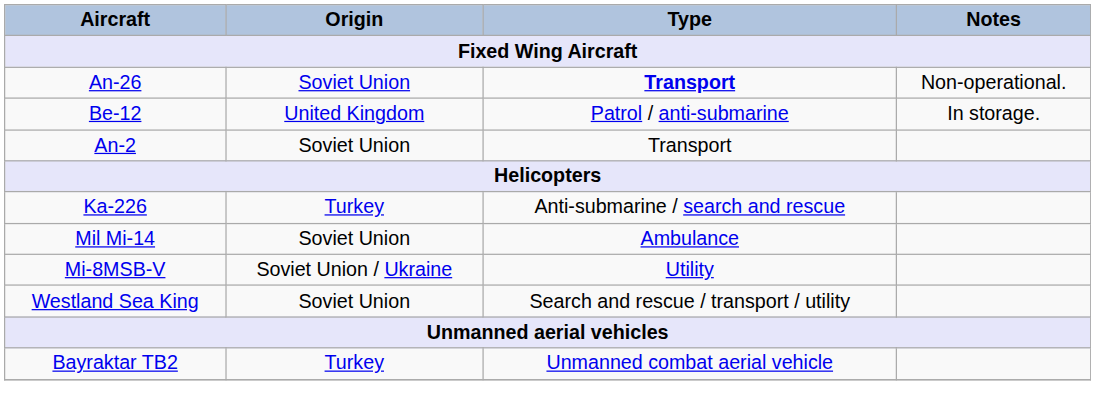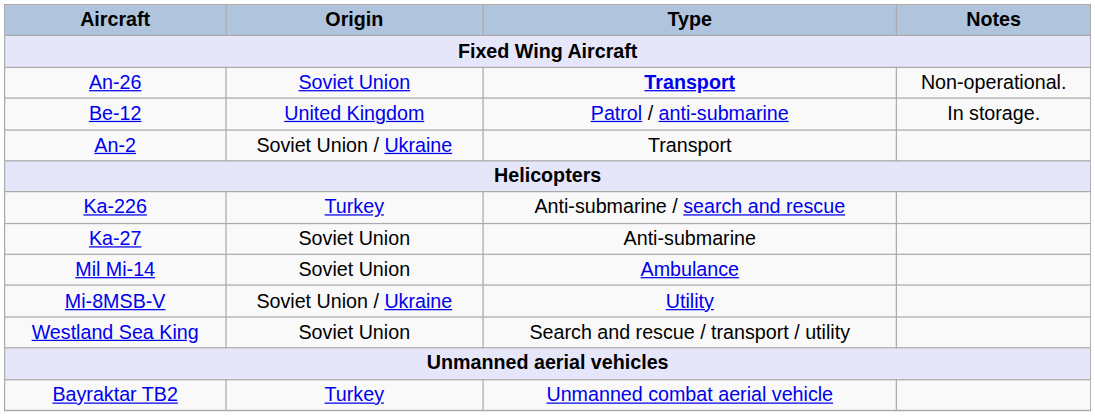An-2 | Origin: Soviet Union -> Soviet Union / Ukraine
+ row: Ka-27 | Soviet Union | Anti-submarine
